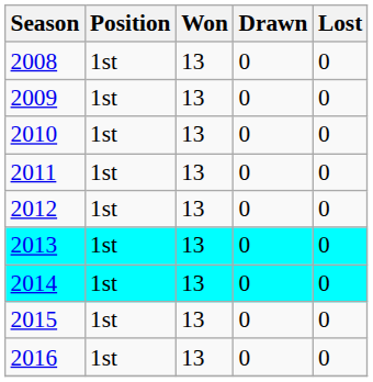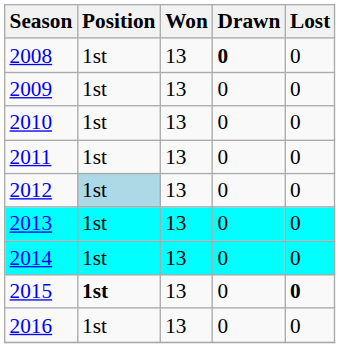2008 | Drawn: normal -> bold
2012 | Position: no background -> lightblue background
2015 | Position: normal -> bold
2015 | Lost: normal -> bold
